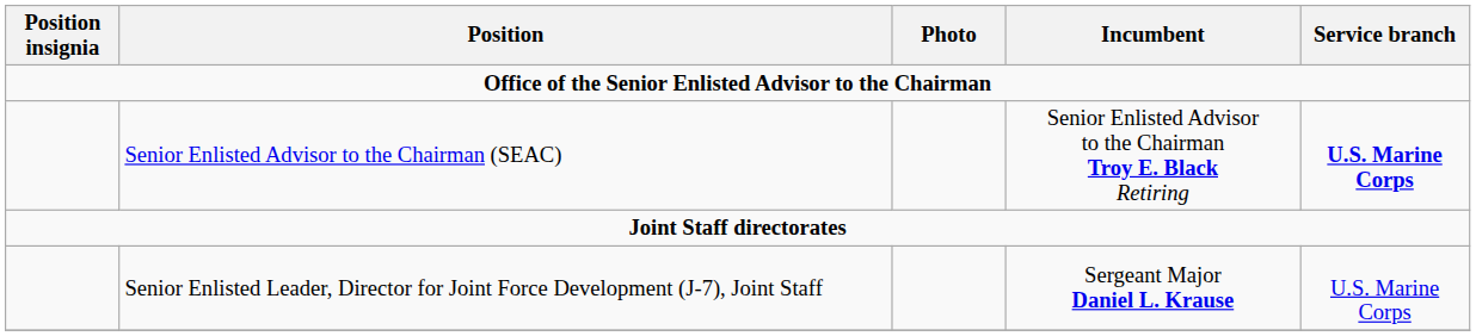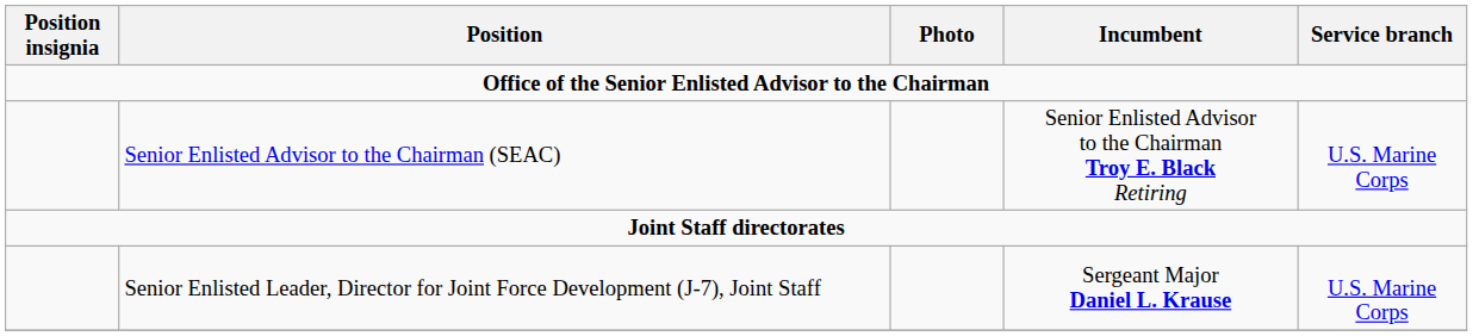Senior Enlisted Advisor to the Chairman (SEAC) | Service branch: bold -> normal
